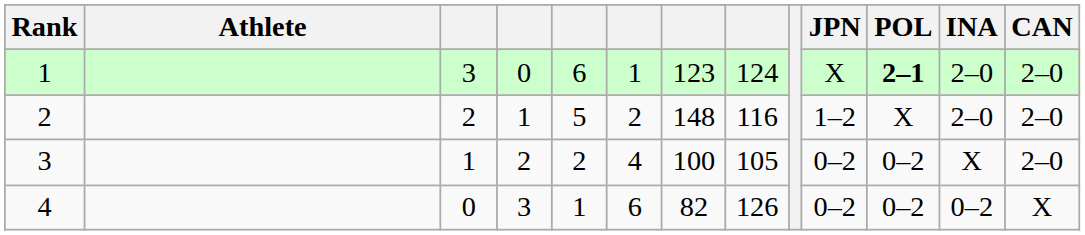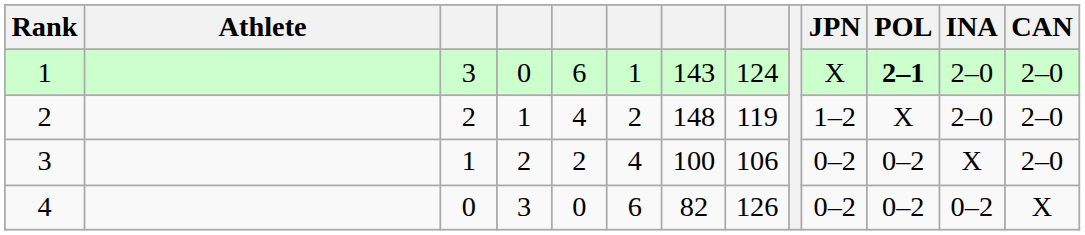row 2 | column 7: 123 -> 143
row 3 | column 5: 5 -> 4
row 3 | column 8: 116 -> 119
row 4 | column 8: 105 -> 106
row 5 | column 5: 1 -> 0
